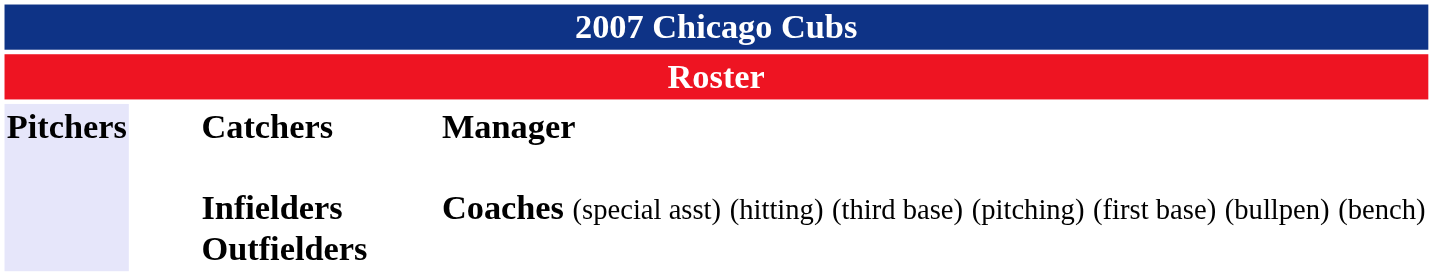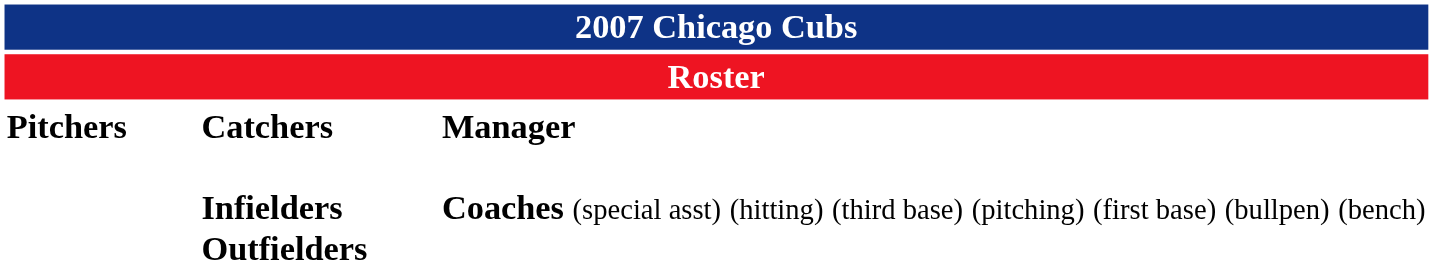Pitchers | column 1: lavender background -> no background
